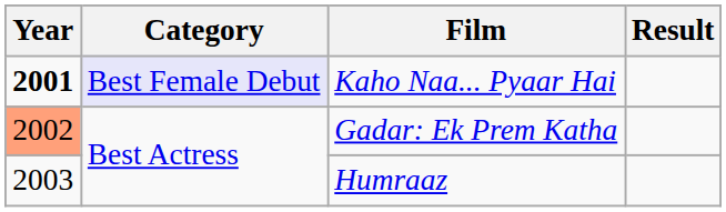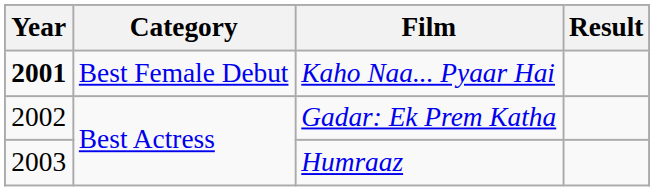Kaho Naa... Pyaar Hai | Category: lavender background -> no background
Gadar: Ek Prem Katha | Year: lightsalmon background -> no background
